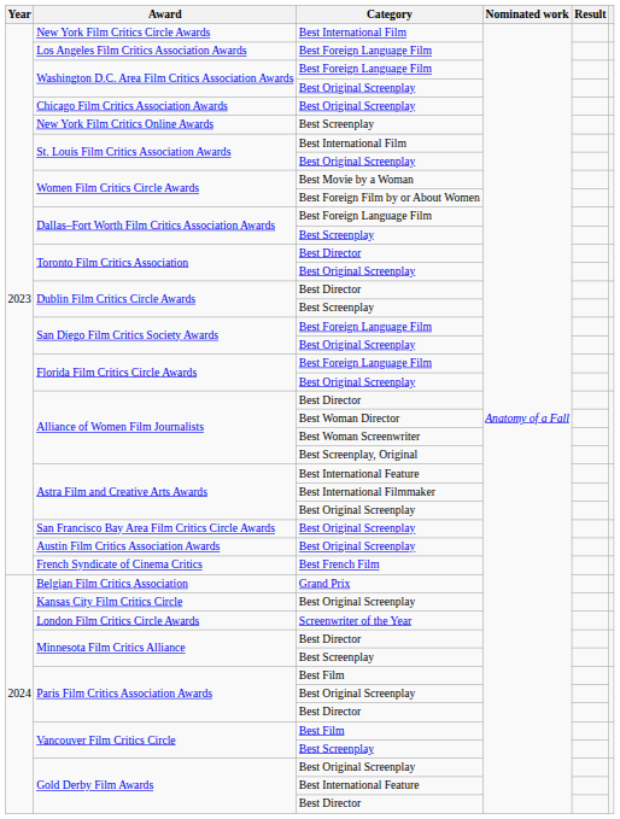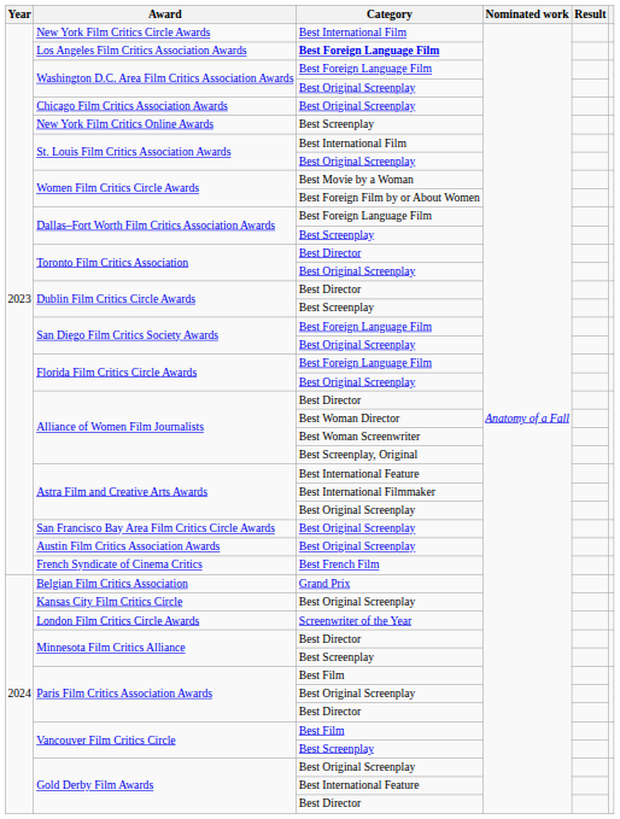Los Angeles Film Critics Association Awards | Category: normal -> bold
